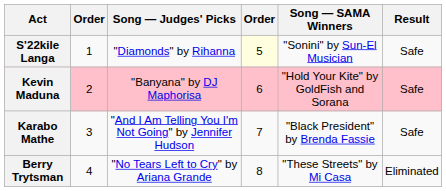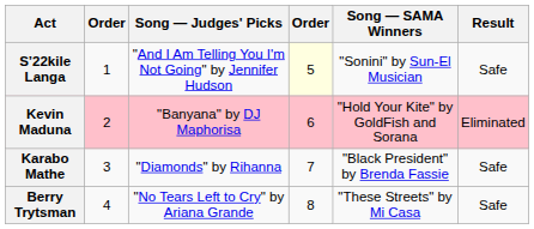S’22kile Langa | Song — Judges' Picks: "Diamonds" by Rihanna -> "And I Am Telling You I'm Not Going" by Jennifer Hudson
Kevin Maduna | Result: Safe -> Eliminated
Karabo Mathe | Song — Judges' Picks: "And I Am Telling You I'm Not Going" by Jennifer Hudson -> "Diamonds" by Rihanna
Berry Trytsman | Result: Eliminated -> Safe
